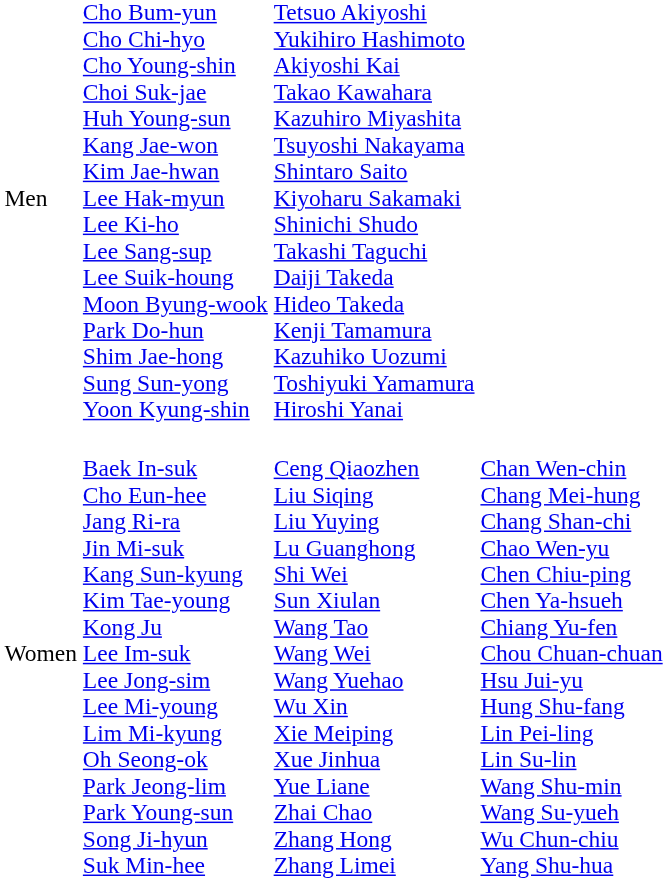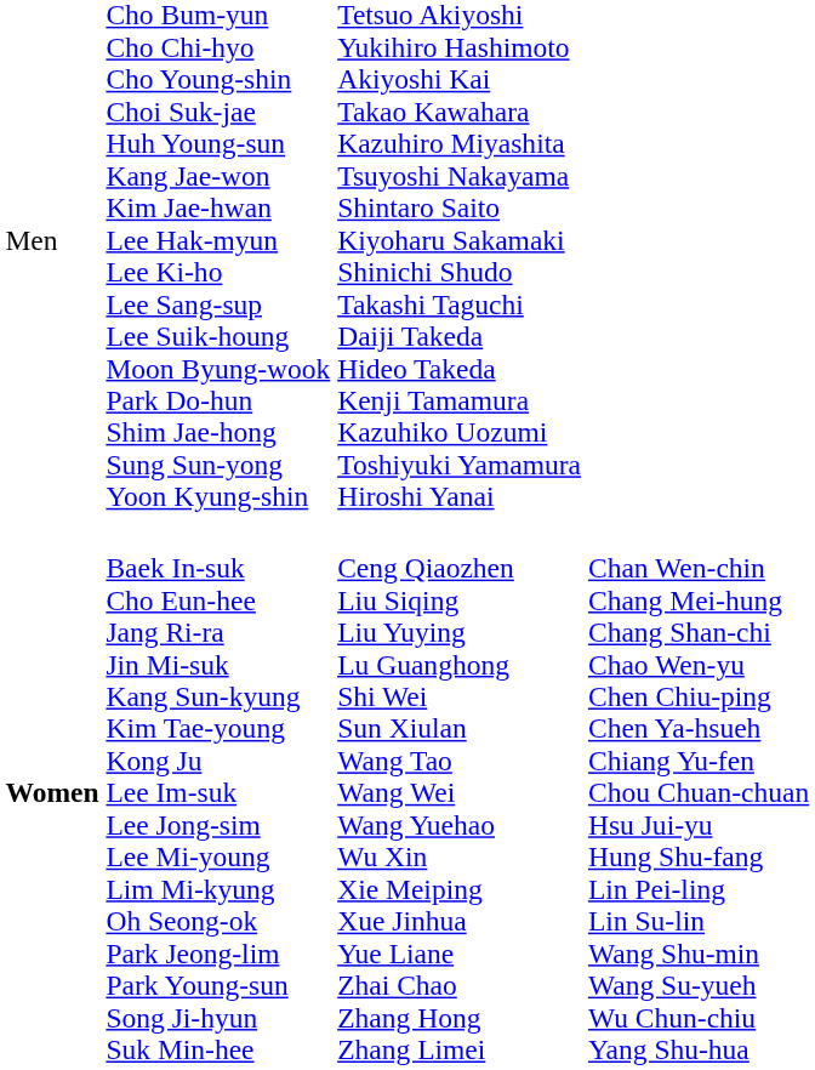Women | column 1: normal -> bold
